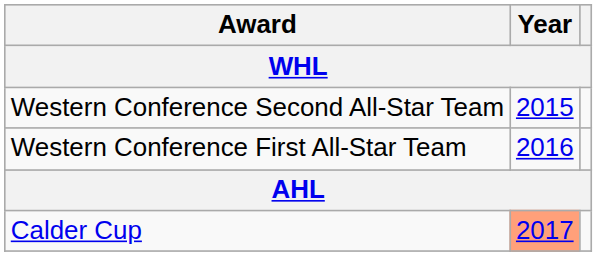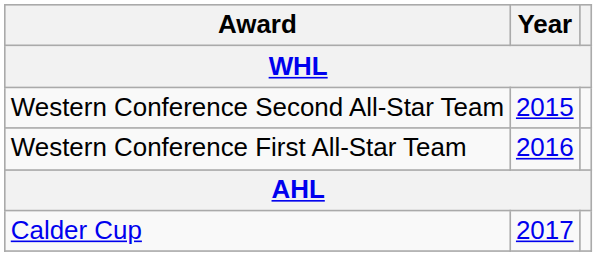Calder Cup | Year: lightsalmon background -> no background
